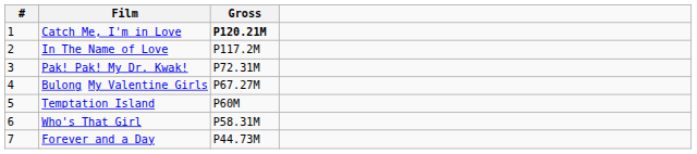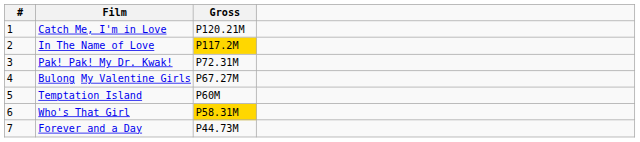Catch Me, I'm in Love | Gross: bold -> normal
In The Name of Love | Gross: no background -> gold background
Who's That Girl | Gross: no background -> gold background
